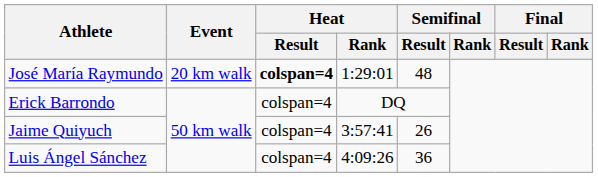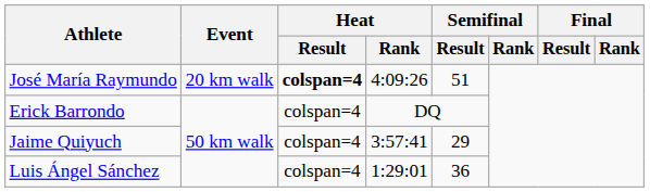José María Raymundo | Heat / Rank: 1:29:01 -> 4:09:26
José María Raymundo | Semifinal / Result: 48 -> 51
Jaime Quiyuch | Semifinal / Result: 26 -> 29
Luis Ángel Sánchez | Heat / Rank: 4:09:26 -> 1:29:01
